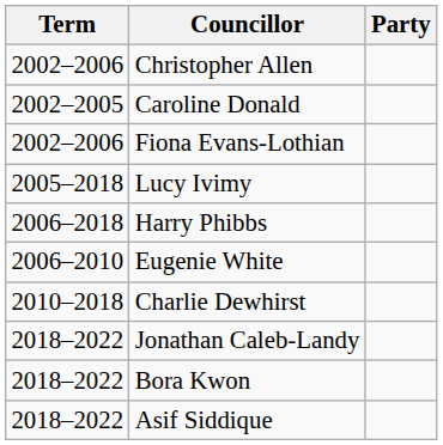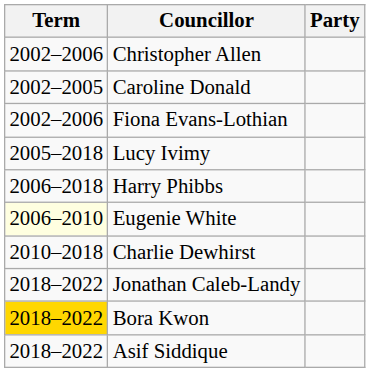Eugenie White | Term: no background -> lightyellow background
Bora Kwon | Term: no background -> gold background
